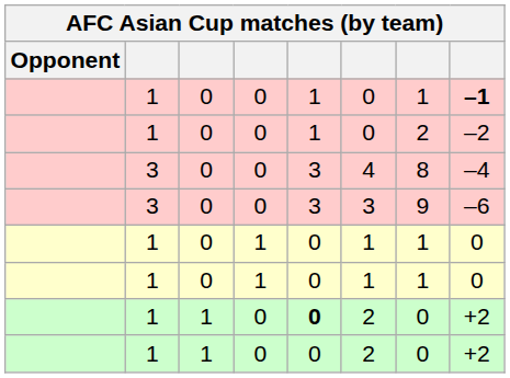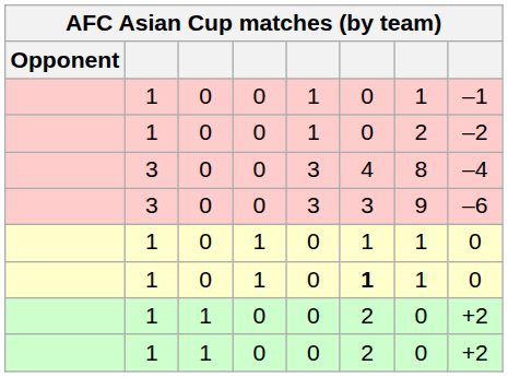row 3 | column 8: bold -> normal
row 8 | column 6: normal -> bold
row 9 | column 5: bold -> normal
